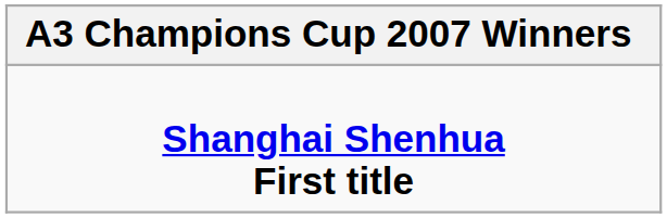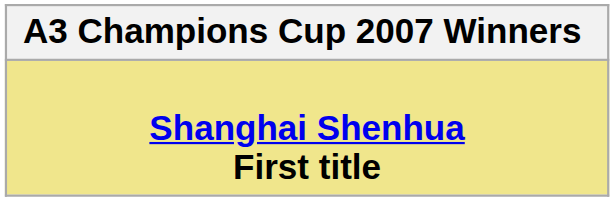row 2 | column 1: no background -> khaki background
